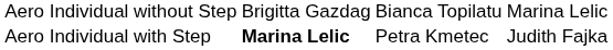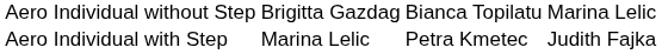Aero Individual with Step | column 2: bold -> normal
